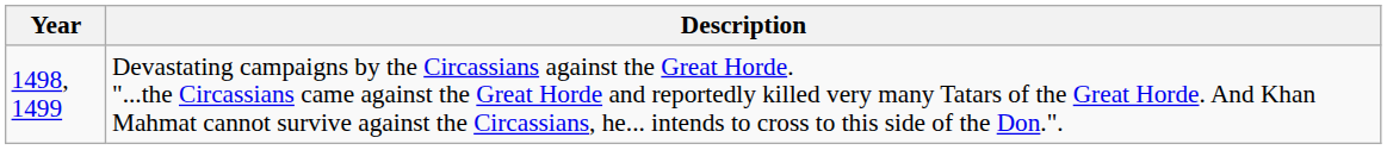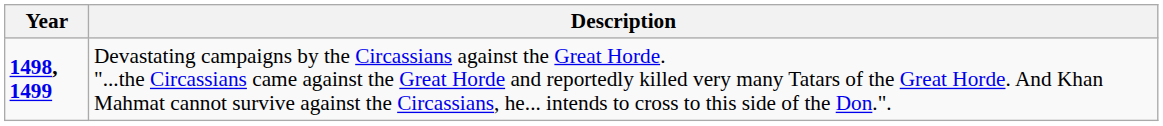row 2 | Year: normal -> bold
